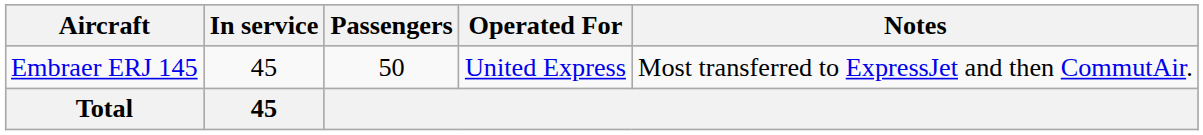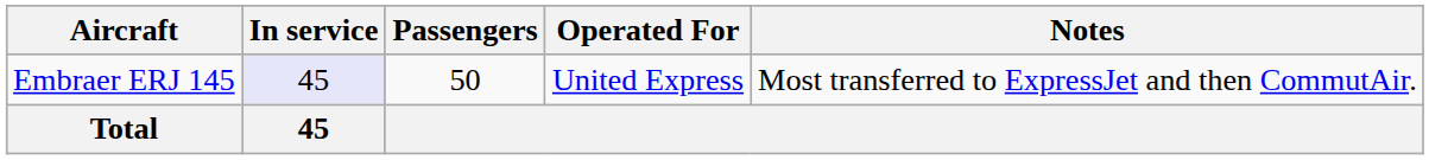Embraer ERJ 145 | In service: no background -> lavender background
